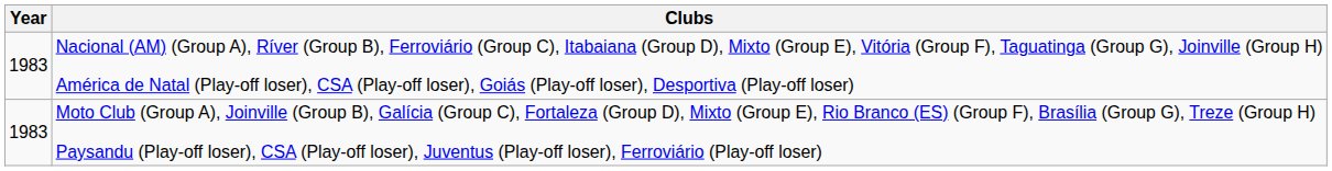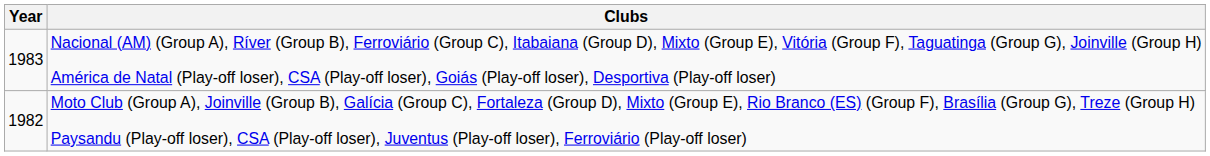row 3 | Year: 1983 -> 1982
